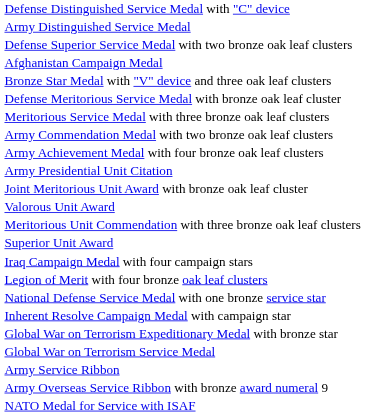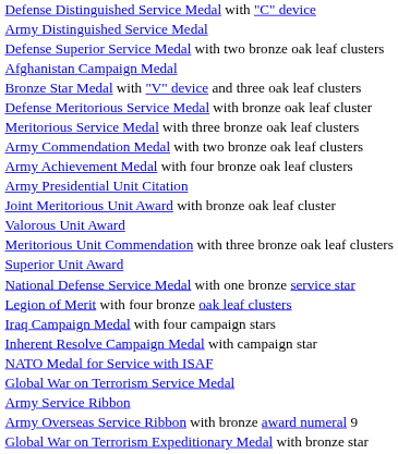row 15 | column 1: Iraq Campaign Medal with four campaign stars -> National Defense Service Medal with one bronze service star
row 17 | column 1: National Defense Service Medal with one bronze service star -> Iraq Campaign Medal with four campaign stars
row 19 | column 1: Global War on Terrorism Expeditionary Medal with bronze star -> NATO Medal for Service with ISAF
row 23 | column 1: NATO Medal for Service with ISAF -> Global War on Terrorism Expeditionary Medal with bronze star
